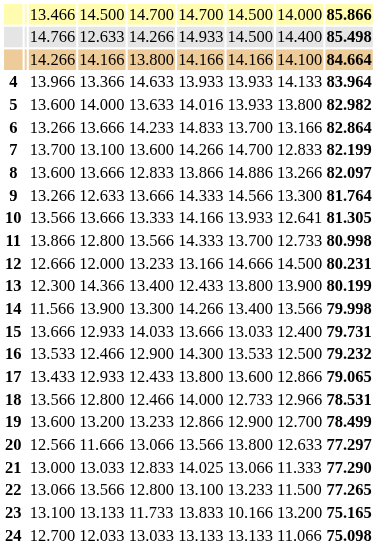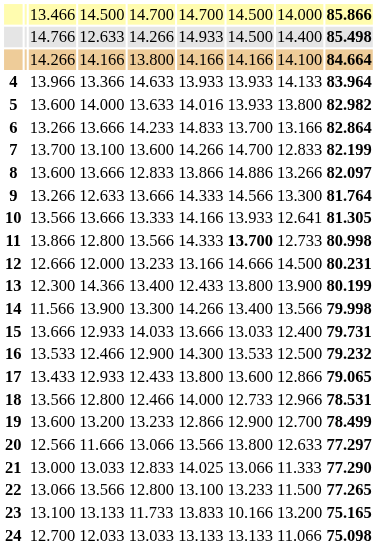11 | column 6: normal -> bold
